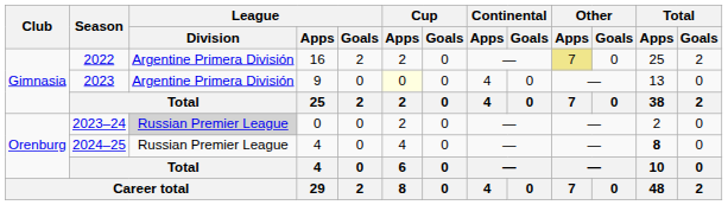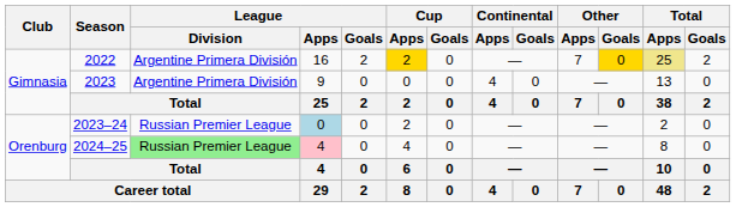2022 | Cup / Apps: no background -> gold background
2022 | Other / Apps: khaki background -> no background
2022 | Other / Goals: no background -> gold background
2022 | Total / Apps: no background -> khaki background
2023 | Cup / Apps: lightyellow background -> no background
2023–24 | League / Division: lightgrey background -> no background
2023–24 | League / Apps: no background -> lightblue background
2024–25 | League / Division: no background -> lightgreen background
2024–25 | League / Apps: no background -> pink background
2024–25 | Total / Apps: bold -> normal
